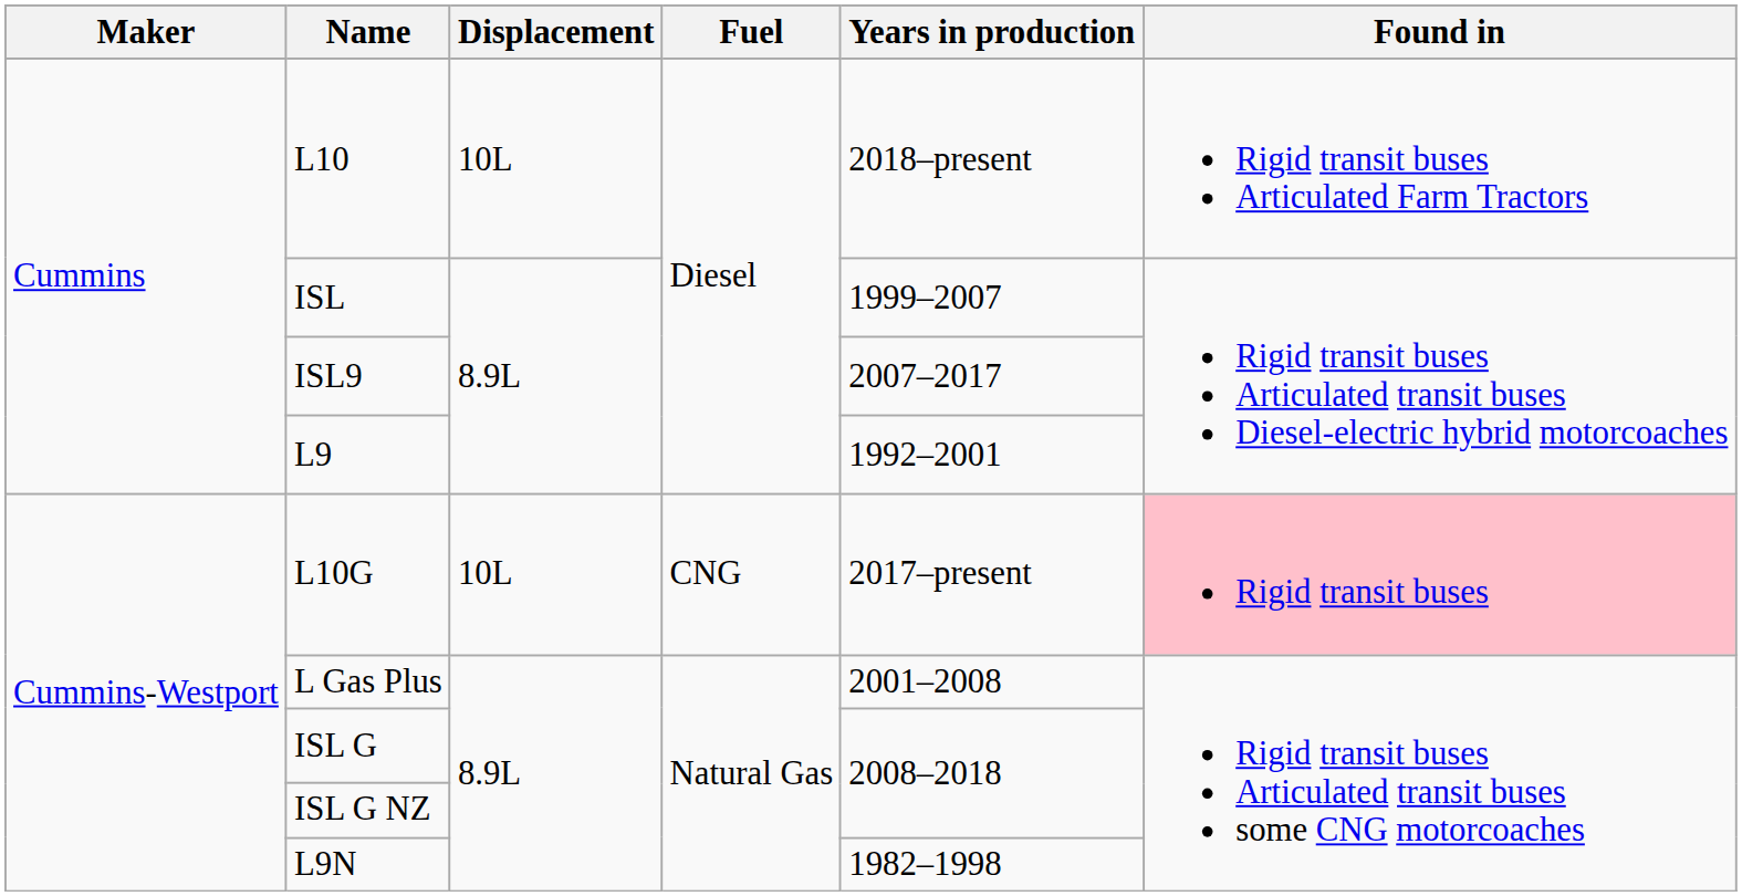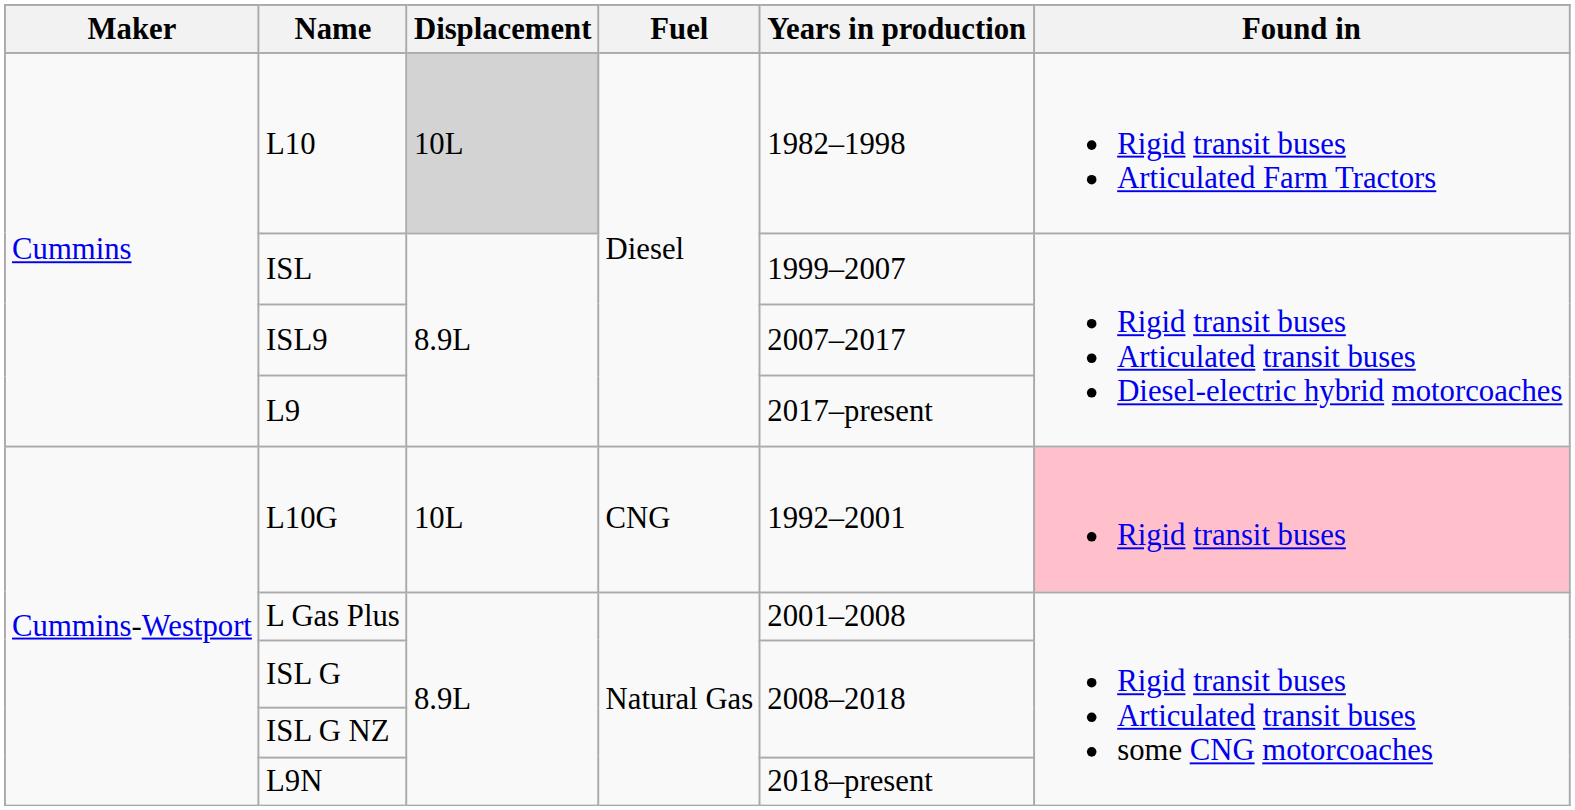L10 | Displacement: no background -> lightgrey background
L10 | Years in production: 2018–present -> 1982–1998
L9 | Years in production: 1992–2001 -> 2017–present
L10G | Years in production: 2017–present -> 1992–2001
L9N | Years in production: 1982–1998 -> 2018–present
